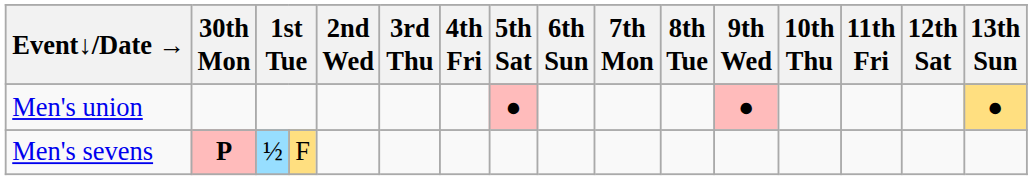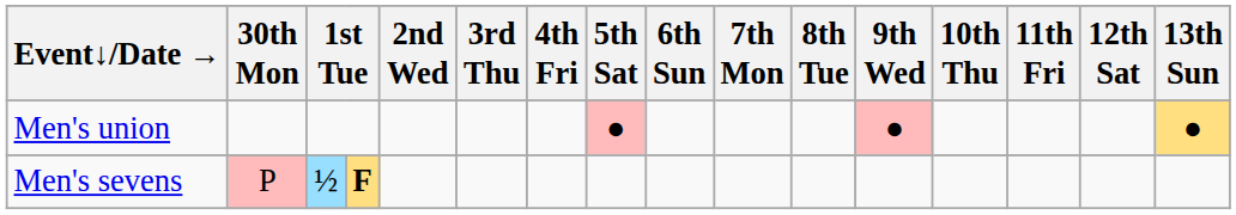Men's sevens | 30th Mon: bold -> normal
Men's sevens | column 4: normal -> bold
